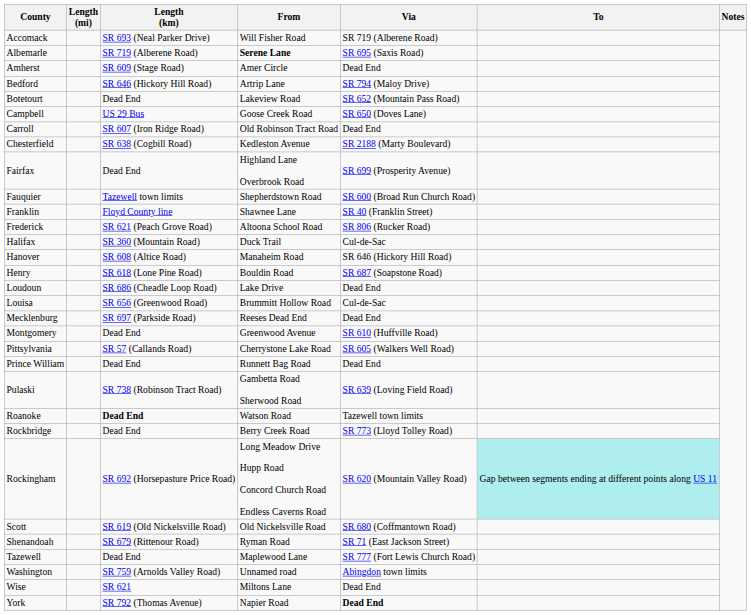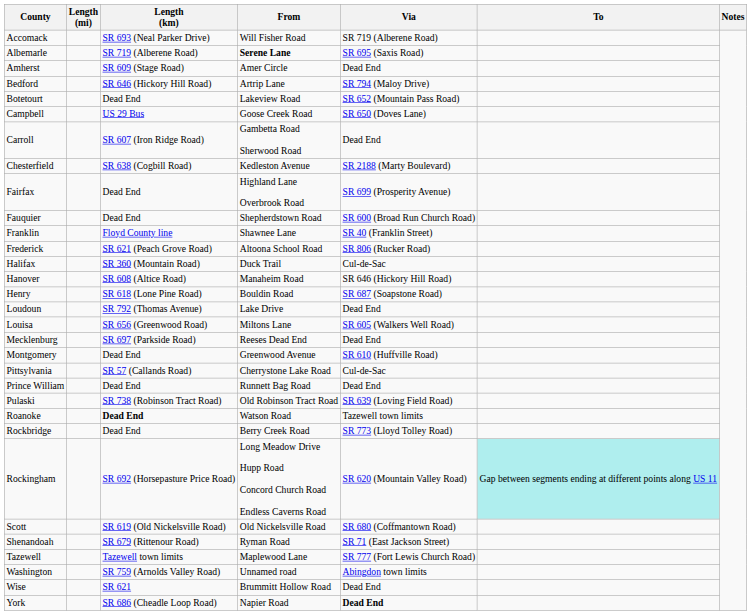Carroll | From: Old Robinson Tract Road -> Gambetta Road Sherwood Road
Fauquier | Length (km): Tazewell town limits -> Dead End
Loudoun | Length (km): SR 686 (Cheadle Loop Road) -> SR 792 (Thomas Avenue)
Louisa | From: Brummitt Hollow Road -> Miltons Lane
Louisa | Via: Cul-de-Sac -> SR 605 (Walkers Well Road)
Pittsylvania | Via: SR 605 (Walkers Well Road) -> Cul-de-Sac
Pulaski | From: Gambetta Road Sherwood Road -> Old Robinson Tract Road
Tazewell | Length (km): Dead End -> Tazewell town limits
Wise | From: Miltons Lane -> Brummitt Hollow Road
York | Length (km): SR 792 (Thomas Avenue) -> SR 686 (Cheadle Loop Road)
